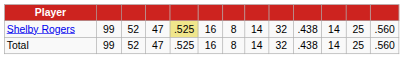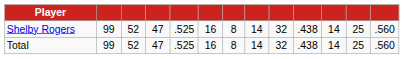Shelby Rogers | column 5: khaki background -> no background
